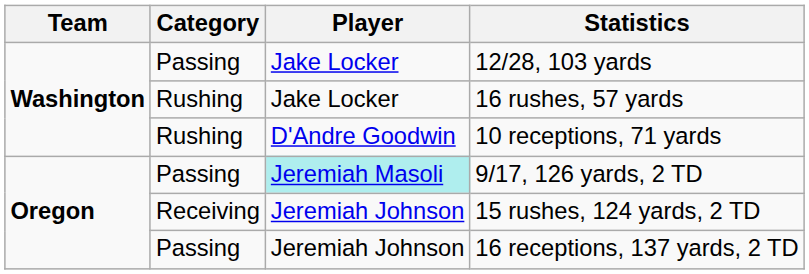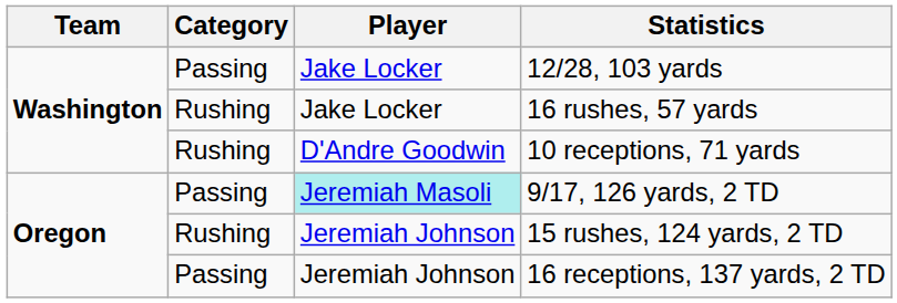15 rushes, 124 yards, 2 TD | Category: Receiving -> Rushing
